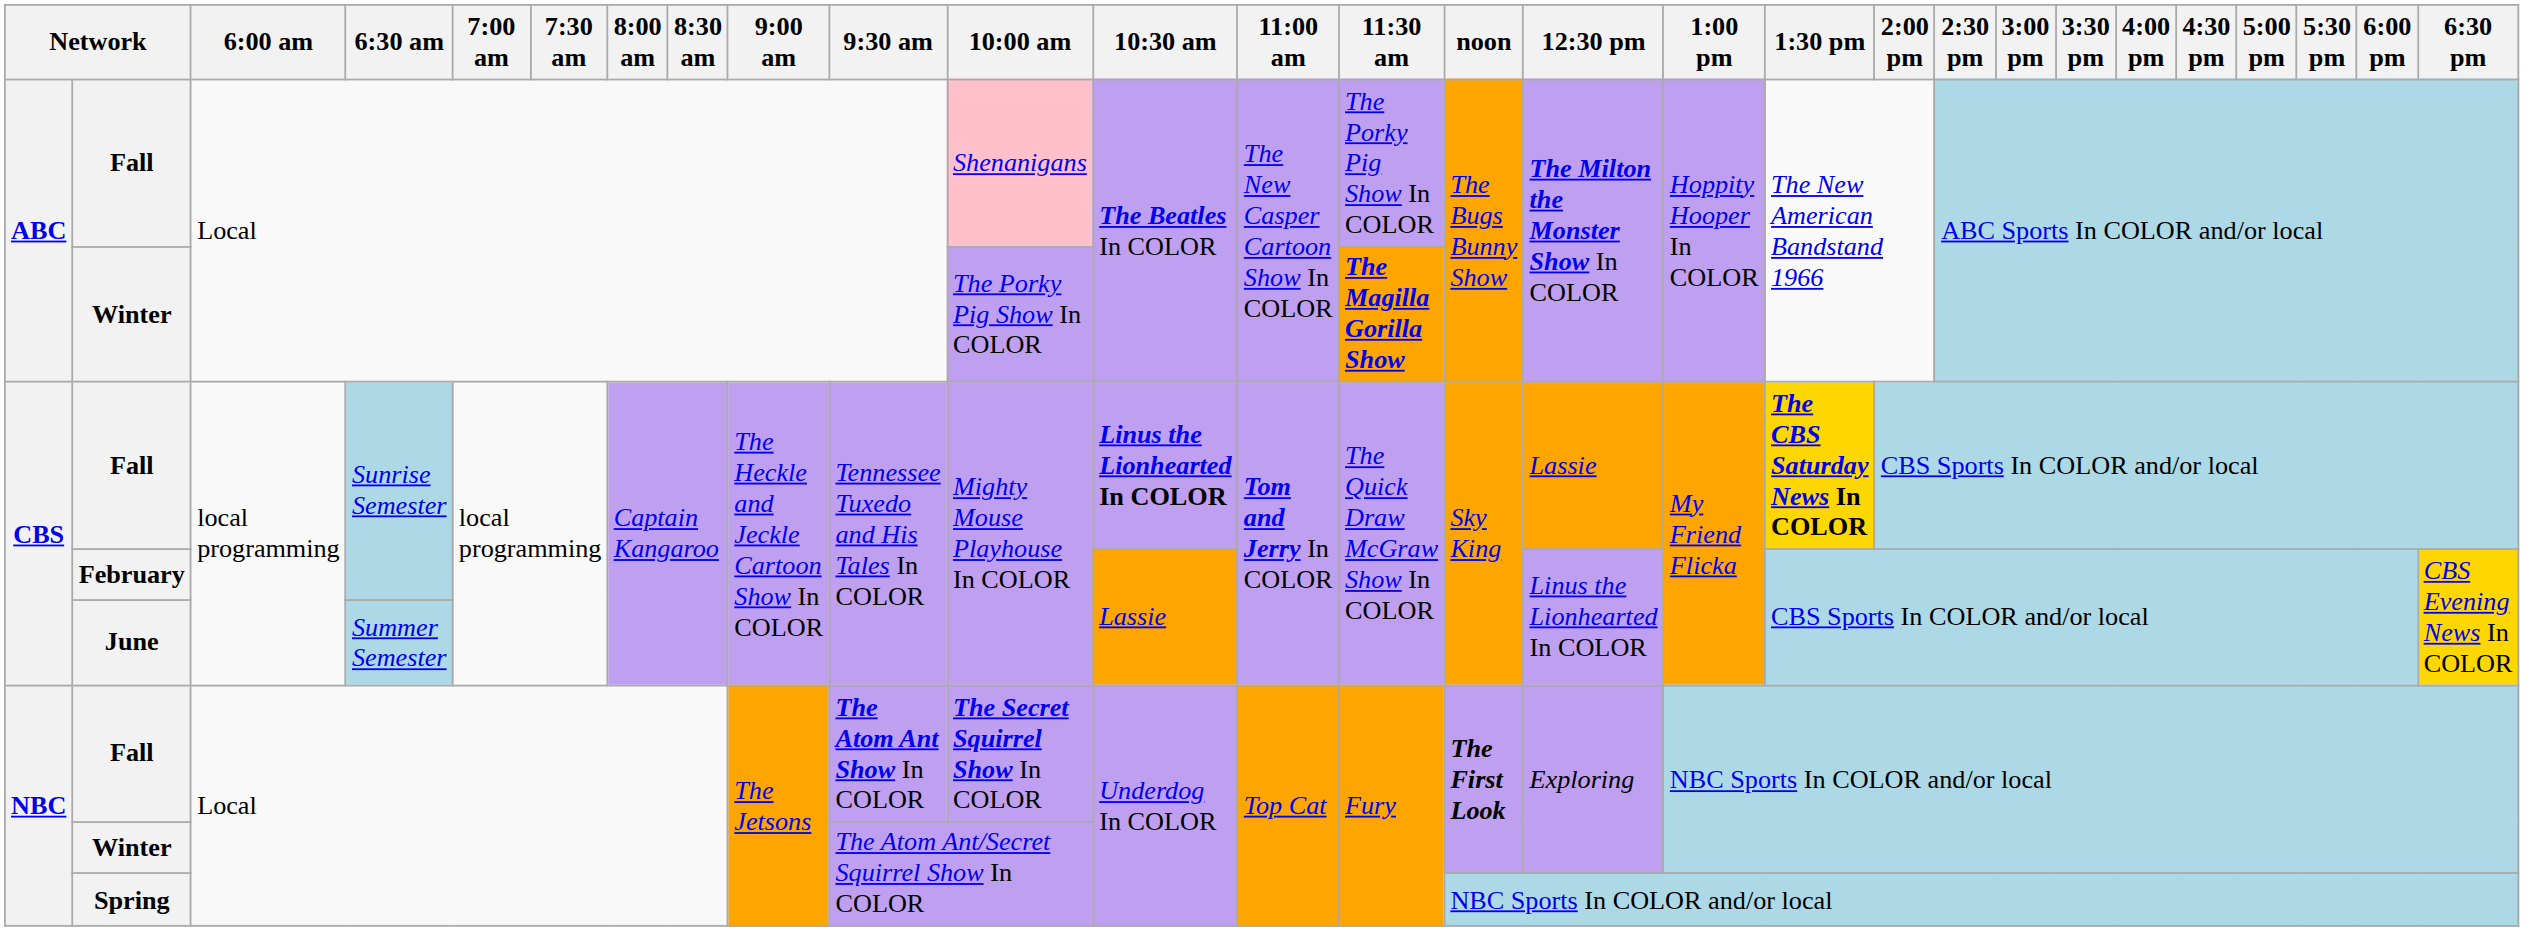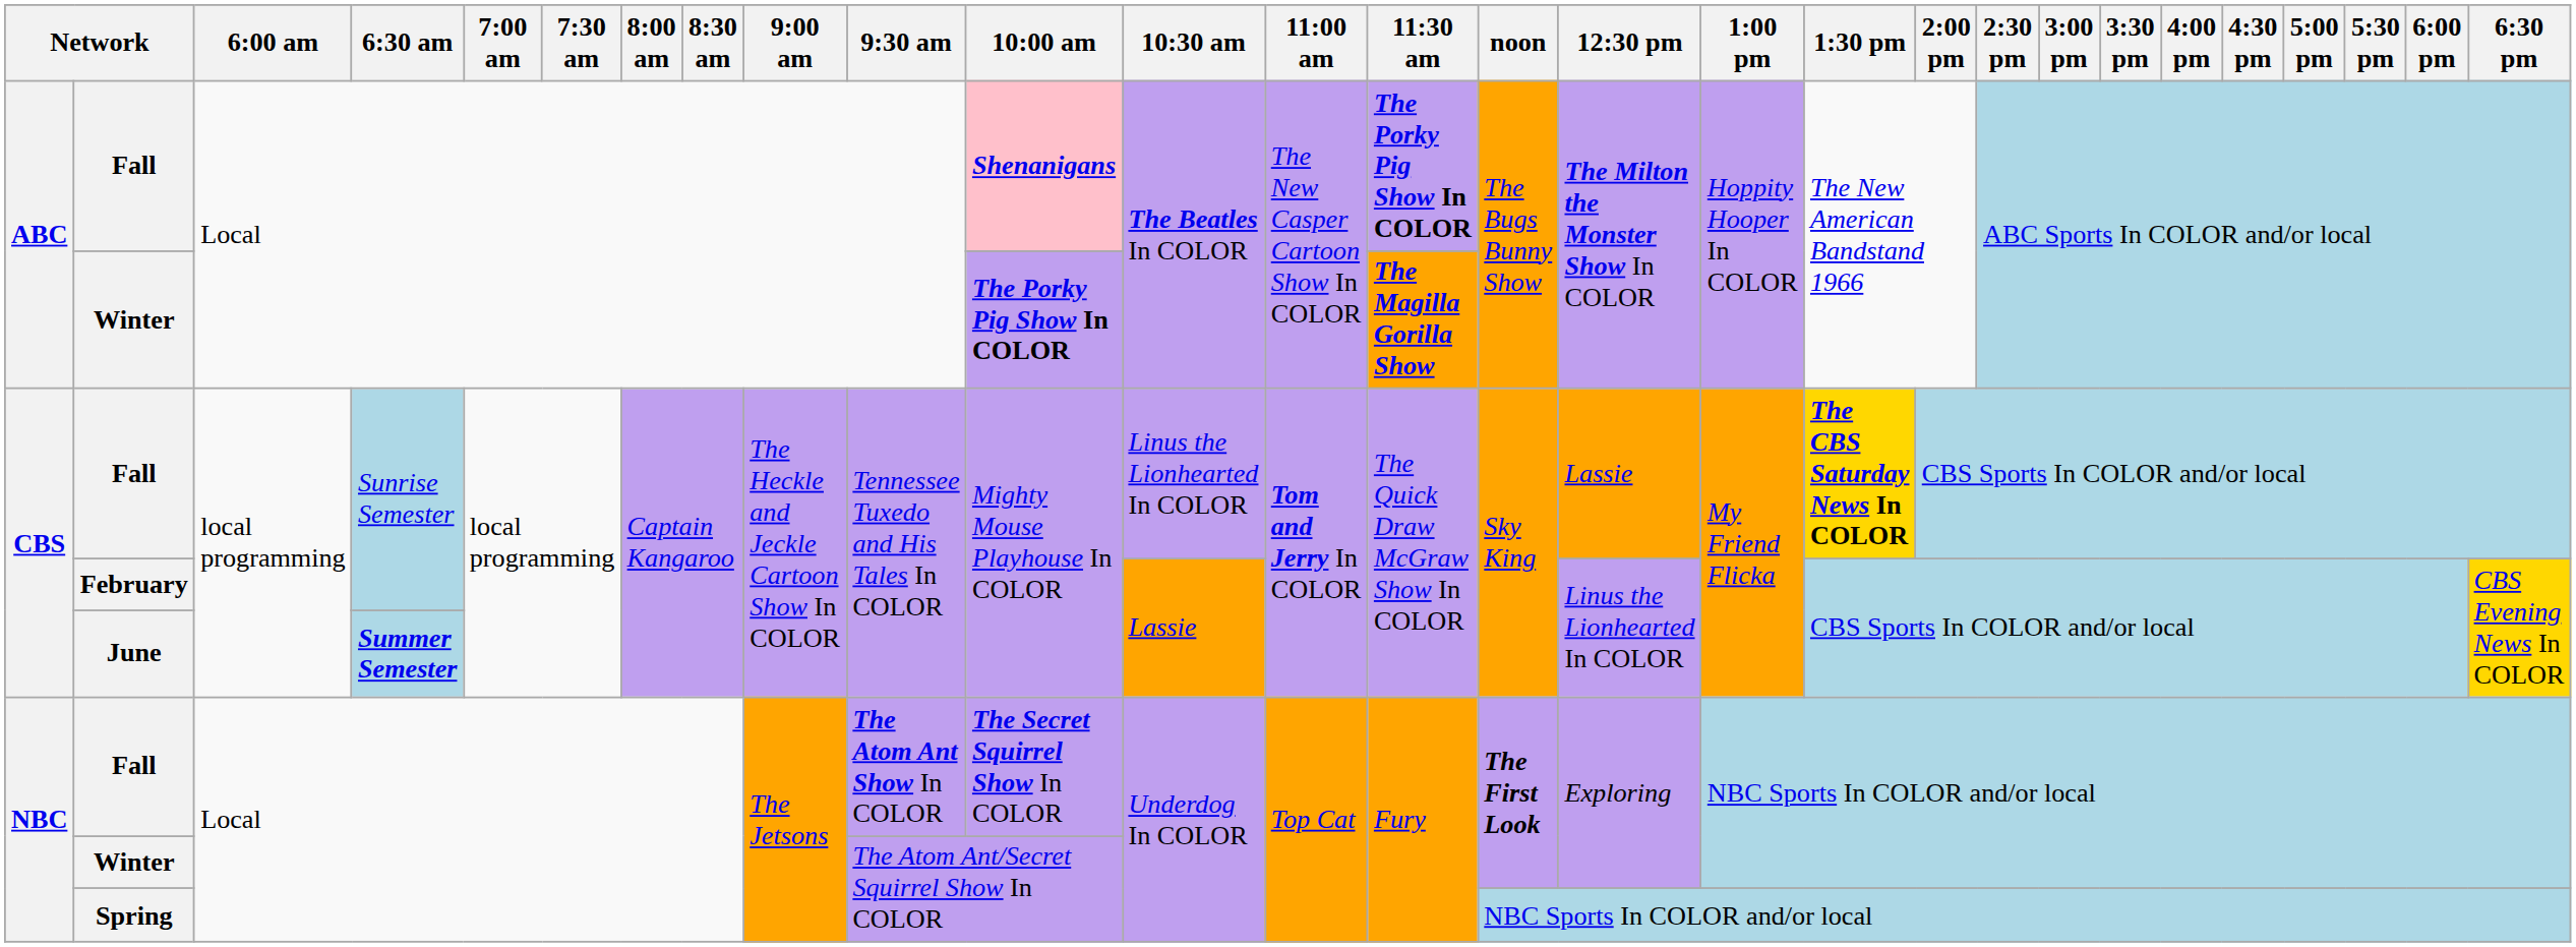ABC / Fall | 10:00 am: normal -> bold
ABC / Fall | 11:30 am: normal -> bold
ABC / Winter | 10:00 am: normal -> bold
CBS / Fall | 10:30 am: bold -> normal
June | 6:30 am: normal -> bold
